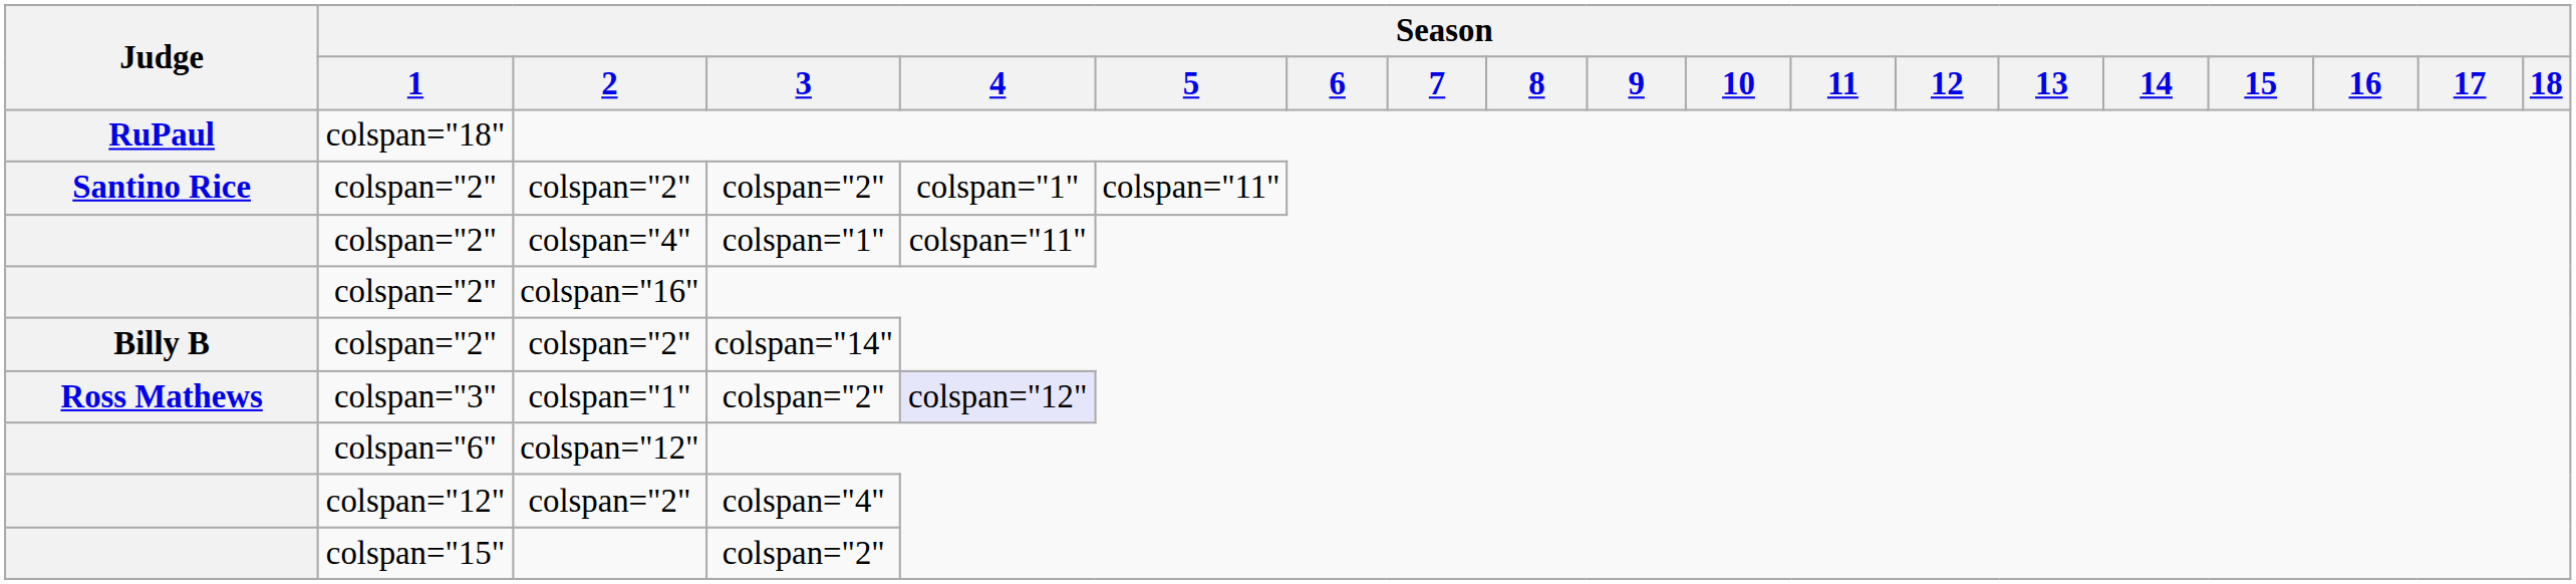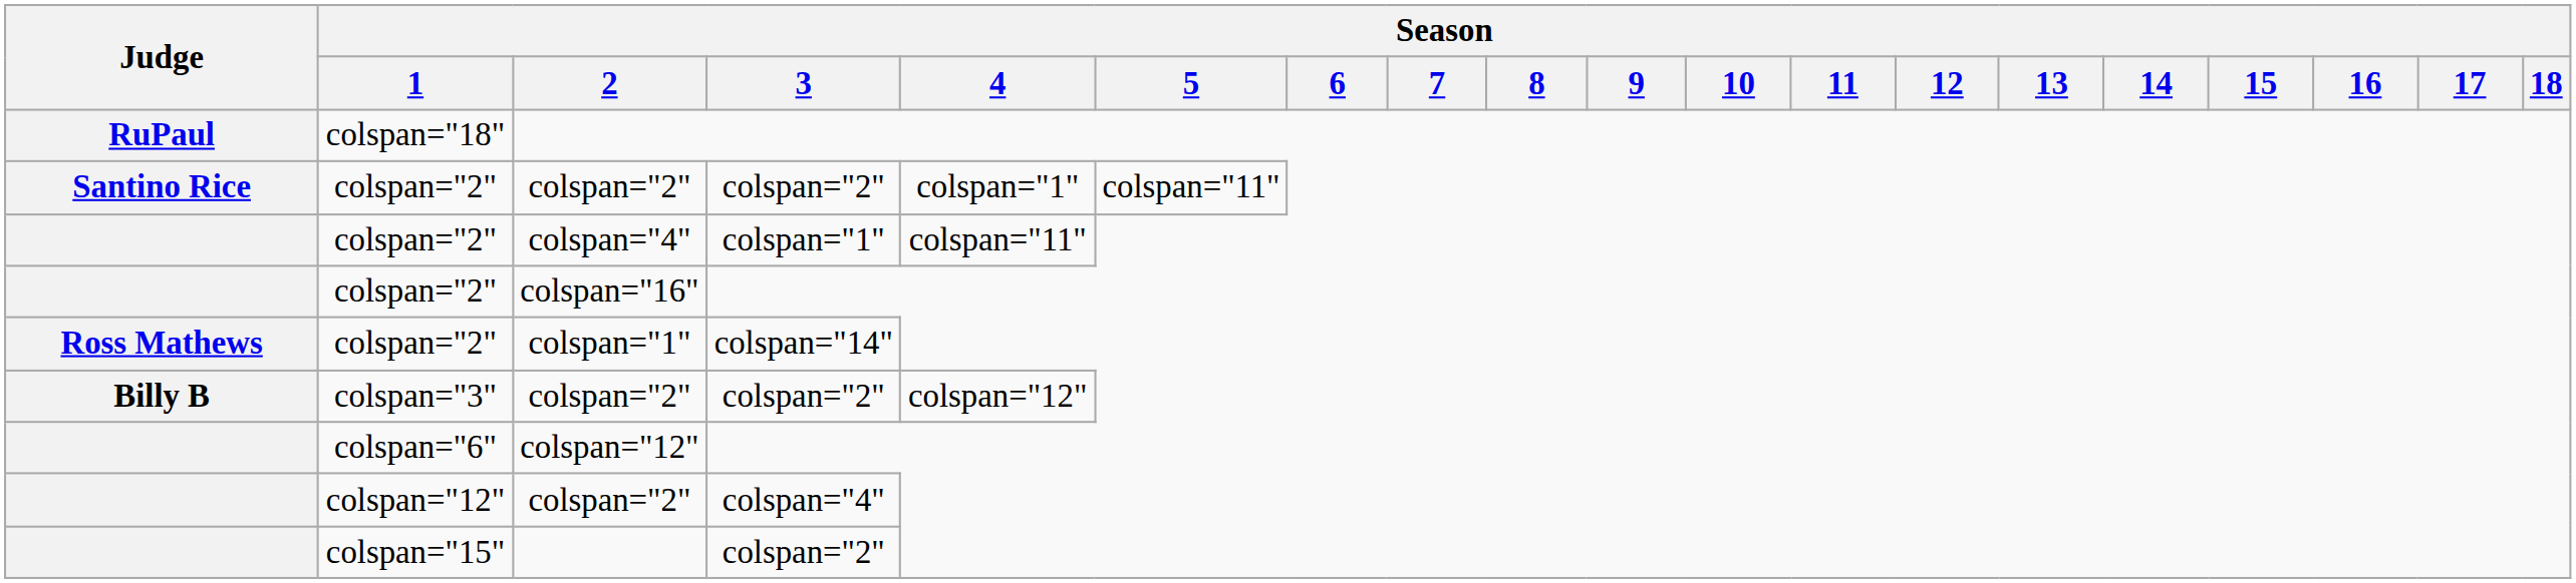colspan="2" / colspan="14" | Judge: Billy B -> Ross Mathews
colspan="2" / colspan="14" | Season / 2: colspan="2" -> colspan="1"
colspan="3" | Judge: Ross Mathews -> Billy B
colspan="3" | Season / 2: colspan="1" -> colspan="2"
colspan="3" | Season / 4: lavender background -> no background
